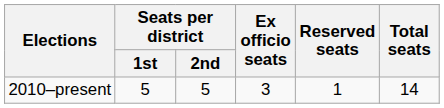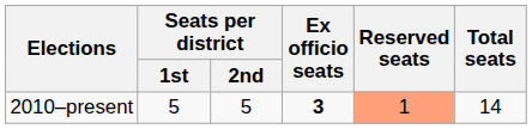2010–present | Ex officio seats: normal -> bold
2010–present | Reserved seats: no background -> lightsalmon background
